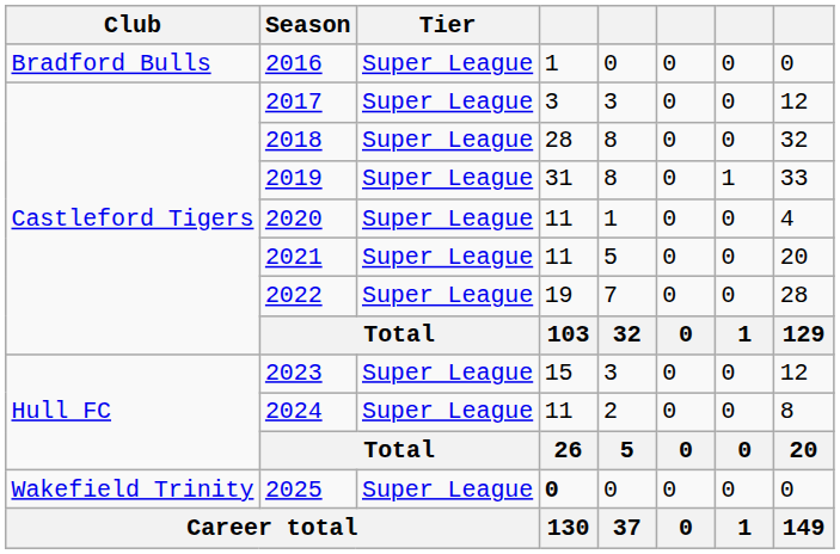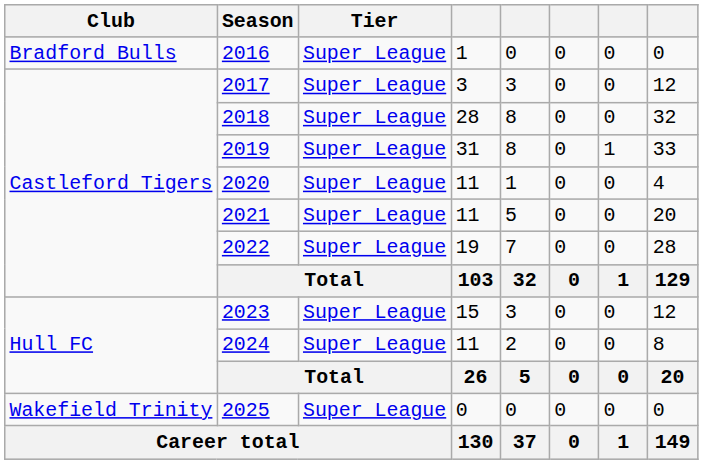2025 | column 4: bold -> normal
